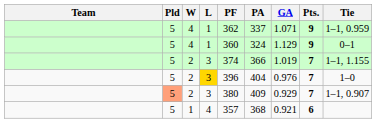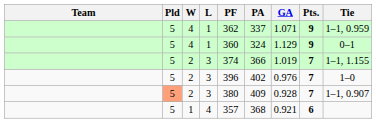row 5 | L: gold background -> no background
row 5 | PA: 404 -> 402
row 6 | GA: 0.929 -> 0.928
